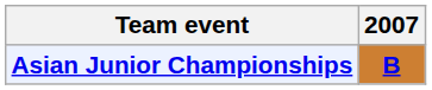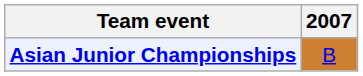Asian Junior Championships | 2007: bold -> normal
